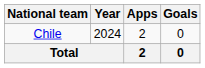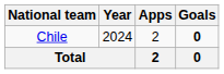Chile | Goals: normal -> bold
